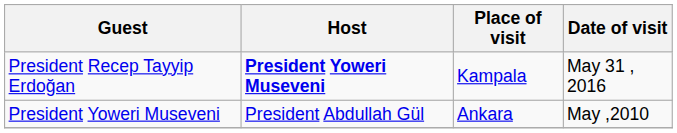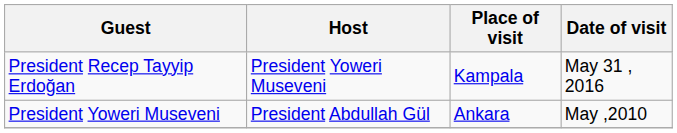President Recep Tayyip Erdoğan | Host: bold -> normal
